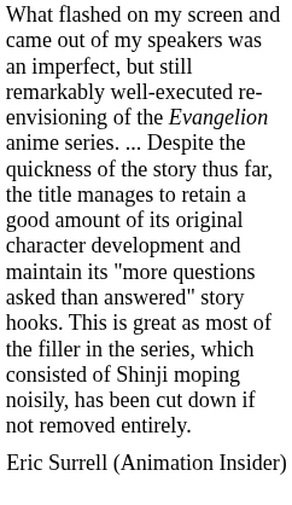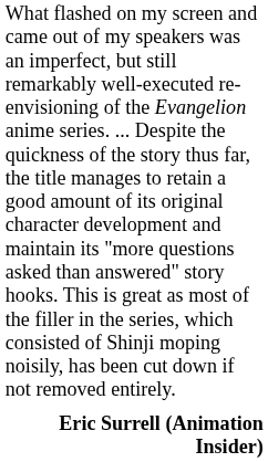row 2 | column 1: normal -> bold
